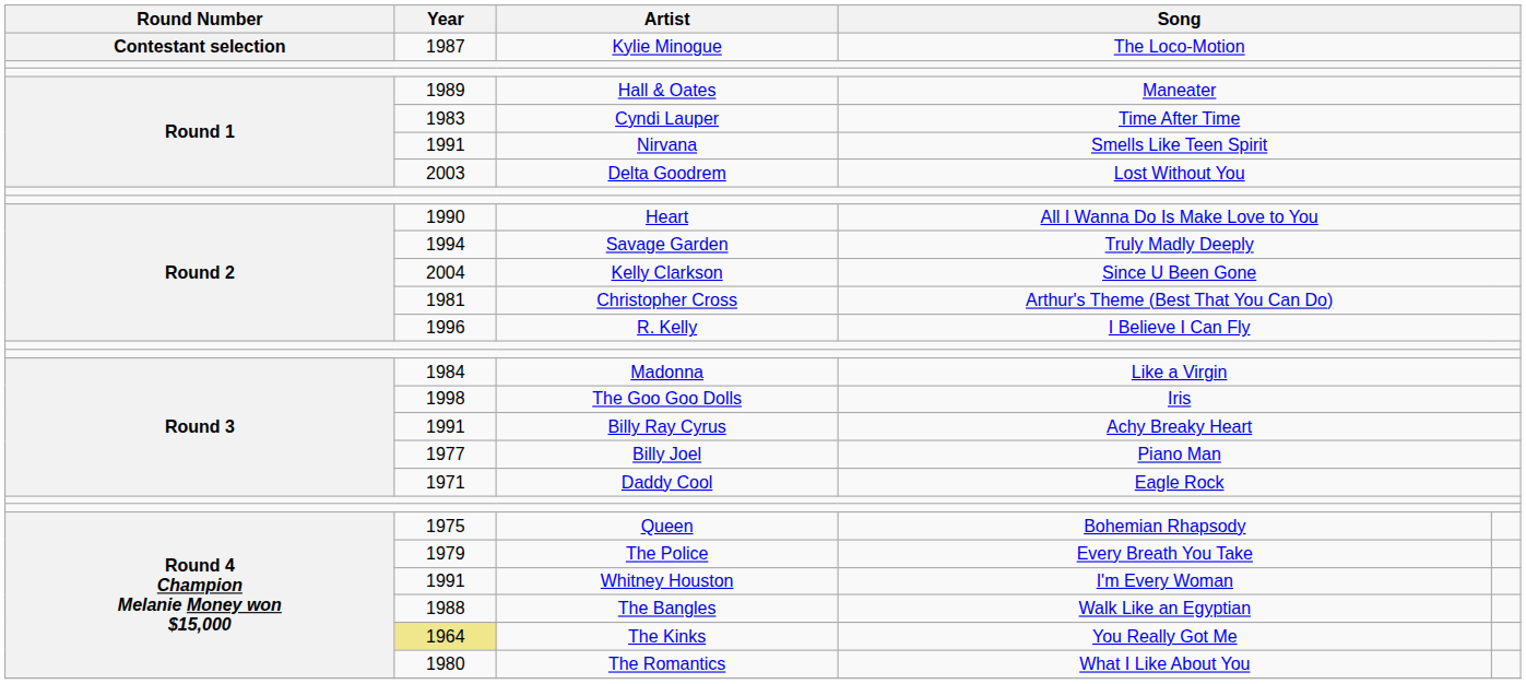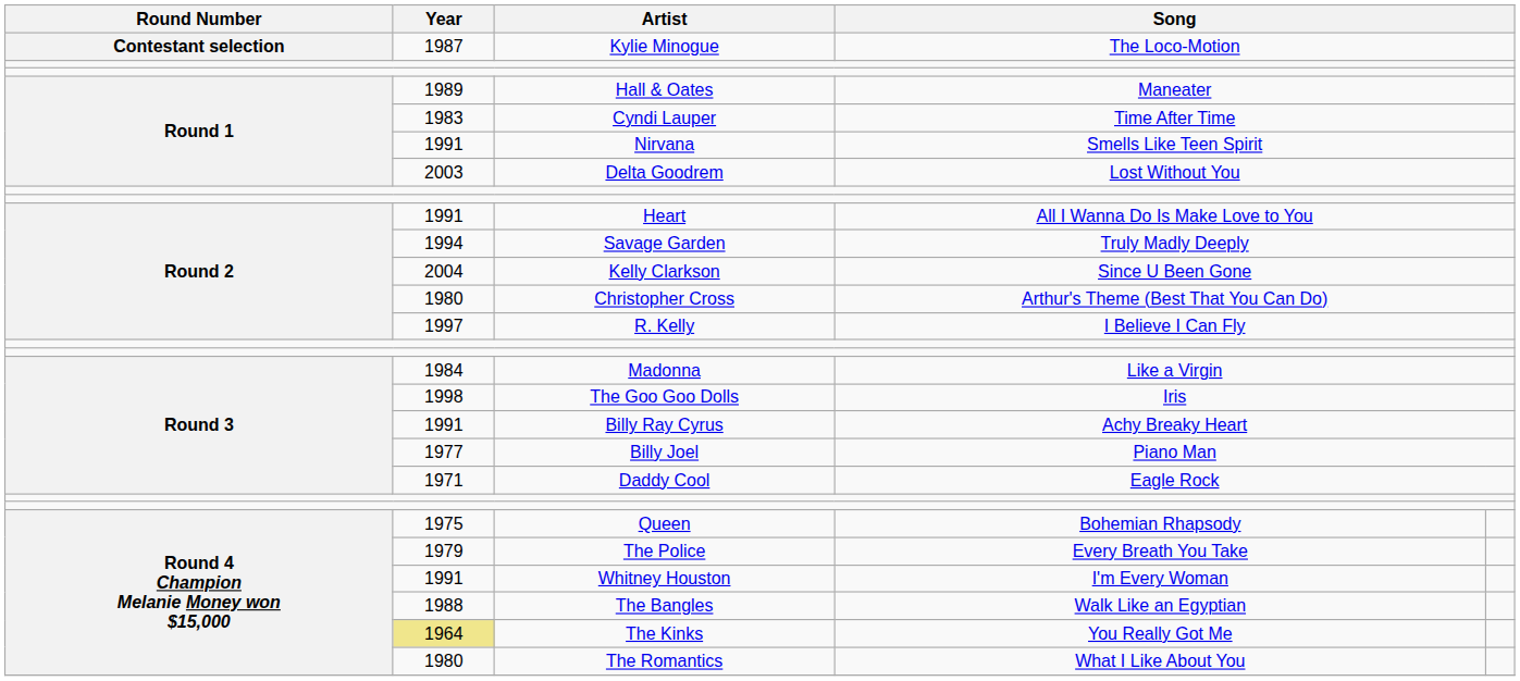Heart | Year: 1990 -> 1991
Christopher Cross | Year: 1981 -> 1980
R. Kelly | Year: 1996 -> 1997
